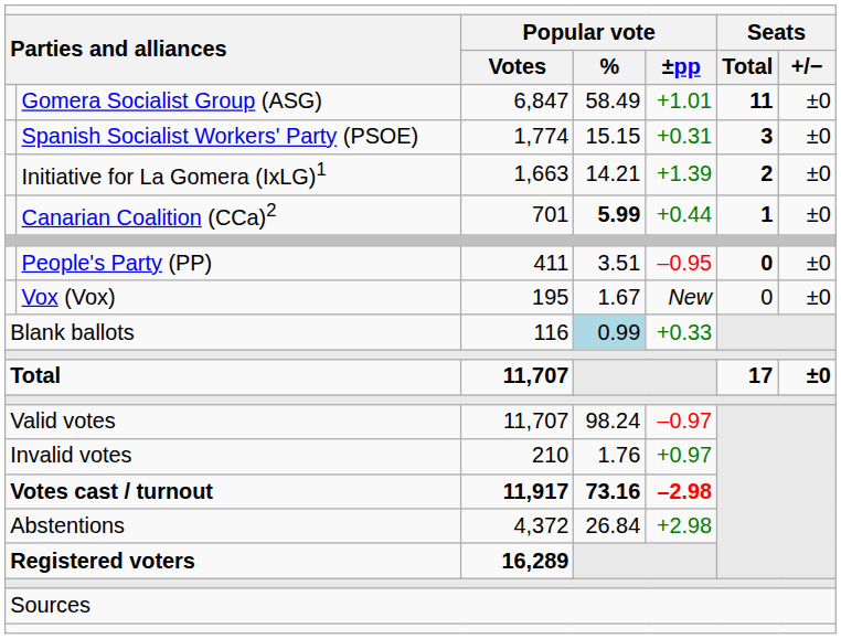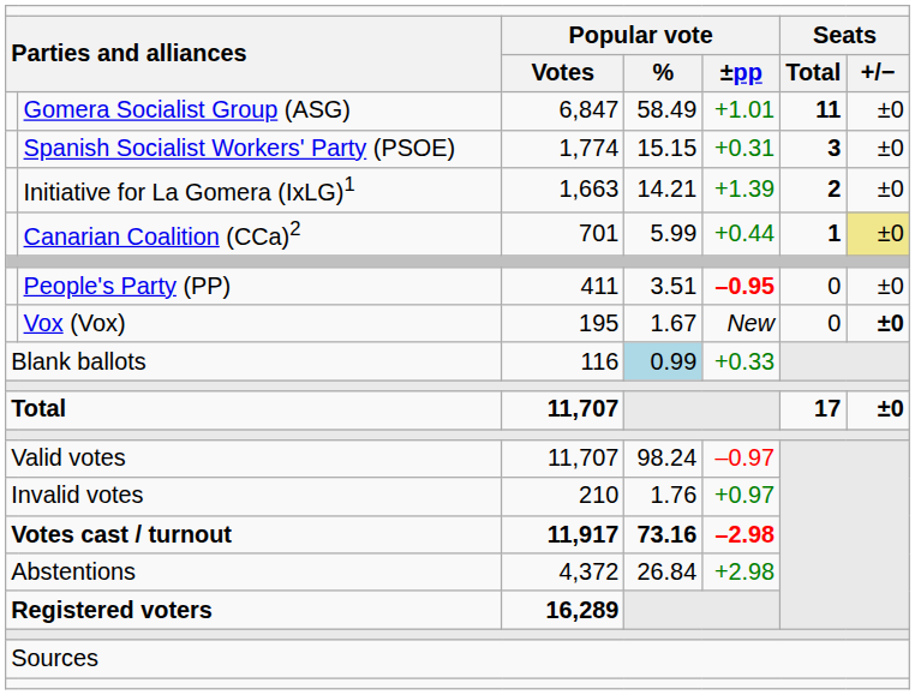Canarian Coalition (CCa)2 | column 4: bold -> normal
Canarian Coalition (CCa)2 | column 7: no background -> khaki background
People's Party (PP) | column 5: normal -> bold
People's Party (PP) | column 6: bold -> normal
Vox (Vox) | column 7: normal -> bold
